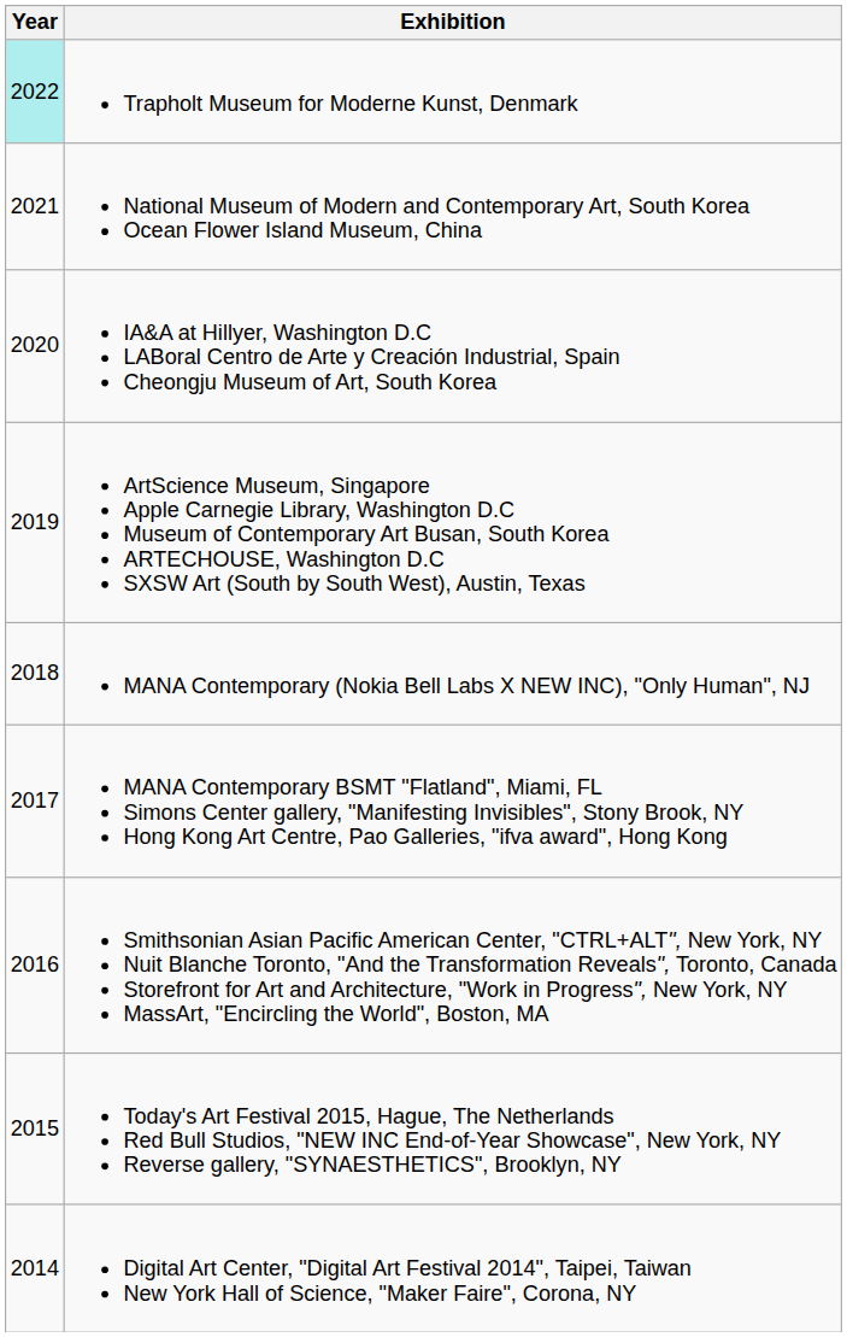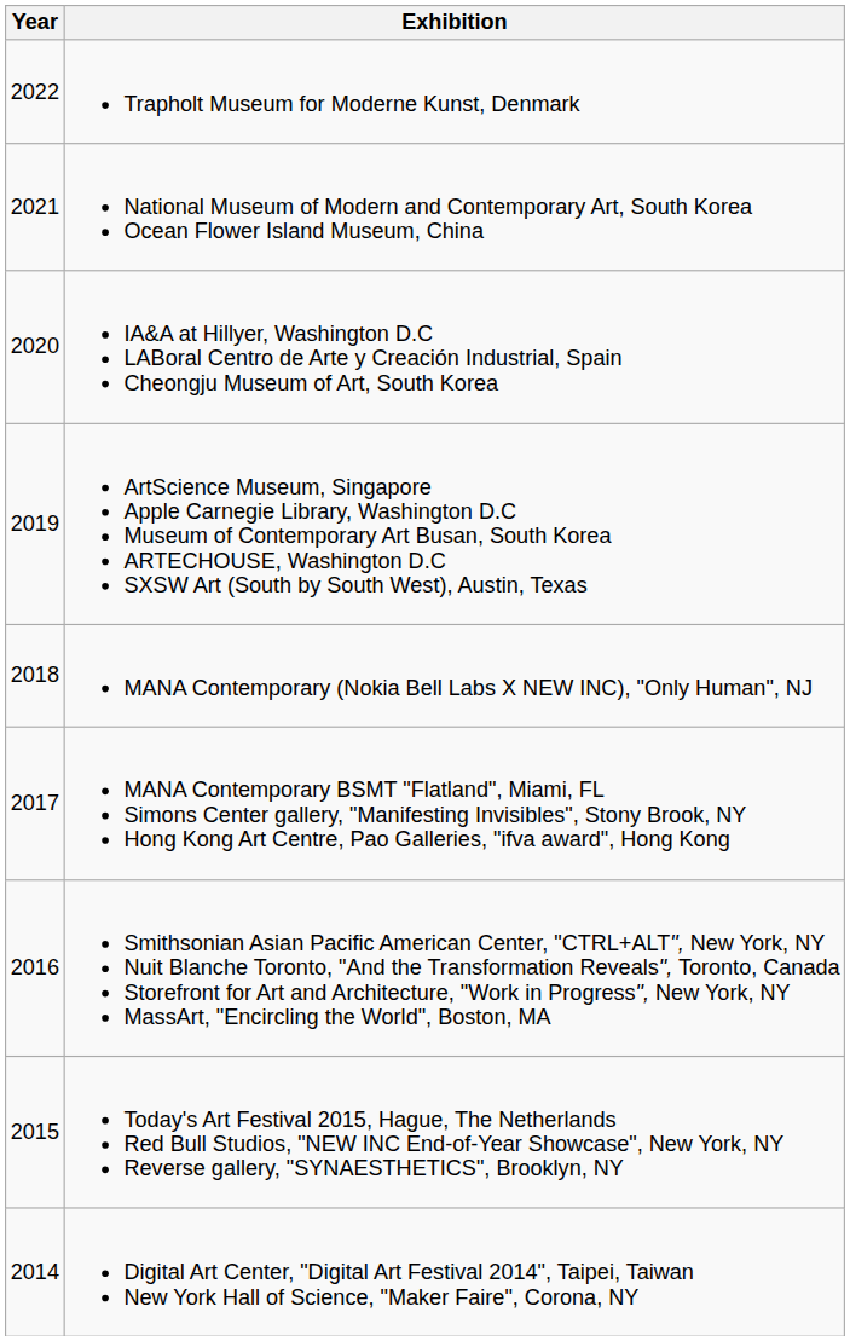Trapholt Museum for Moderne Kunst, Denmark | Year: paleturquoise background -> no background
